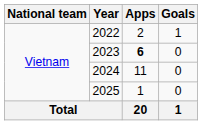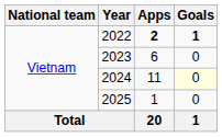2022 | Apps: normal -> bold
2022 | Goals: normal -> bold
2023 | Apps: bold -> normal
2024 | Goals: no background -> lightyellow background
